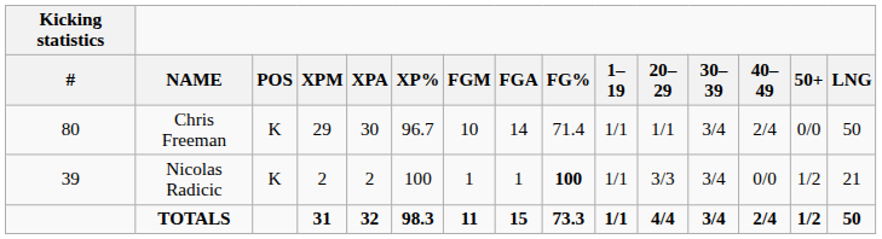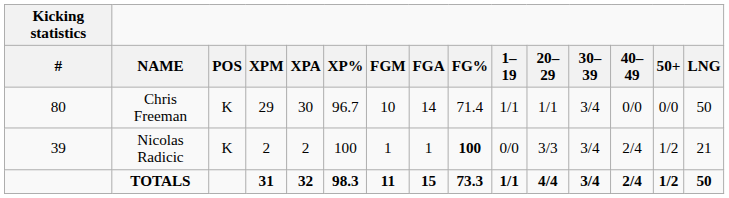Chris Freeman | 40–49: 2/4 -> 0/0
Nicolas Radicic | 1–19: 1/1 -> 0/0
Nicolas Radicic | 40–49: 0/0 -> 2/4
